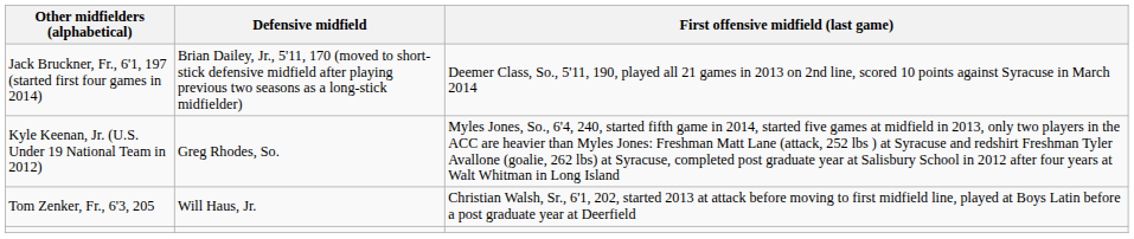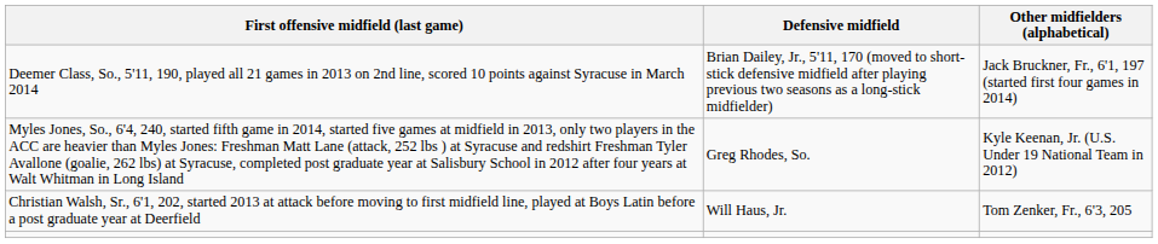columns swapped: First offensive midfield (last game) <-> Other midfielders (alphabetical)
